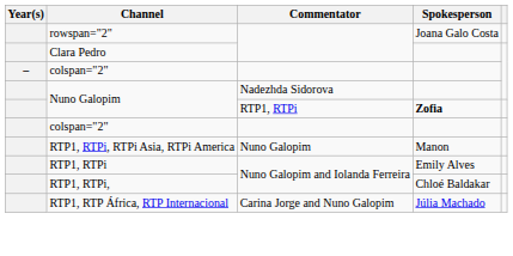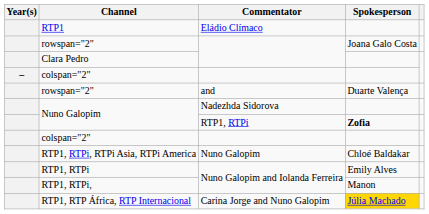+ row: RTP1 | Eládio Clímaco
+ row: rowspan="2" | and | Duarte Valença
RTP1, RTPi, RTPi Asia, RTPi America | Spokesperson: Manon -> Chloé Baldakar
RTP1, RTPi, | Spokesperson: Chloé Baldakar -> Manon
RTP1, RTP África, RTP Internacional | Spokesperson: no background -> gold background
